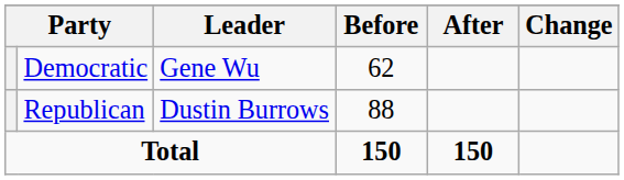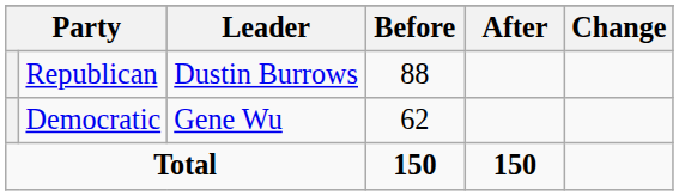rows swapped: Republican <-> Democratic
